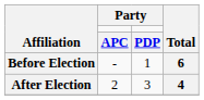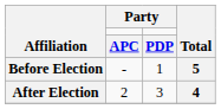Before Election | Total: 6 -> 5
